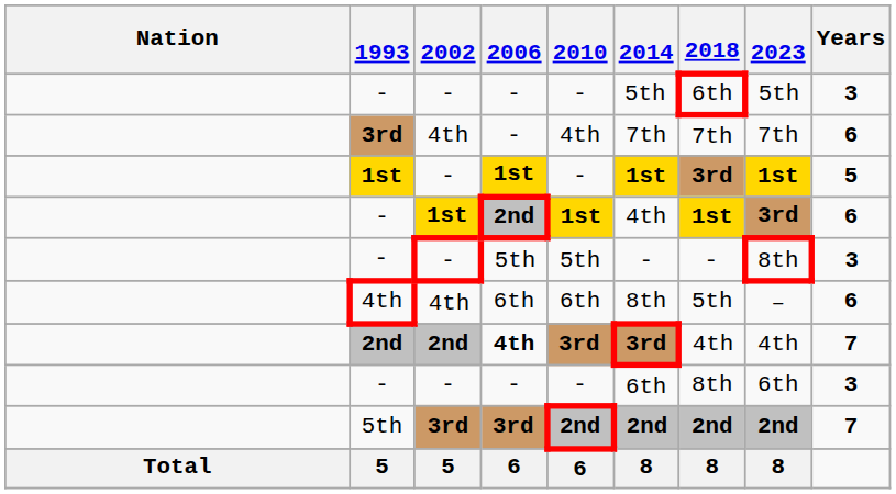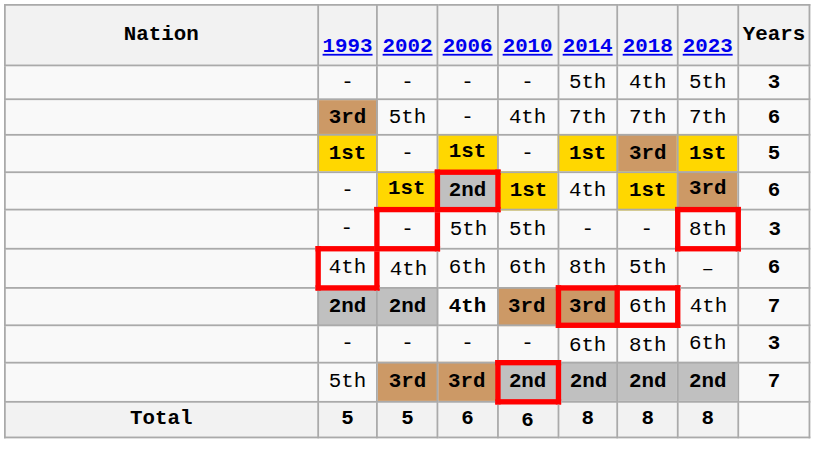row 2 | 2018: 6th -> 4th
row 3 | 2002: 4th -> 5th
row 8 | 2018: 4th -> 6th
